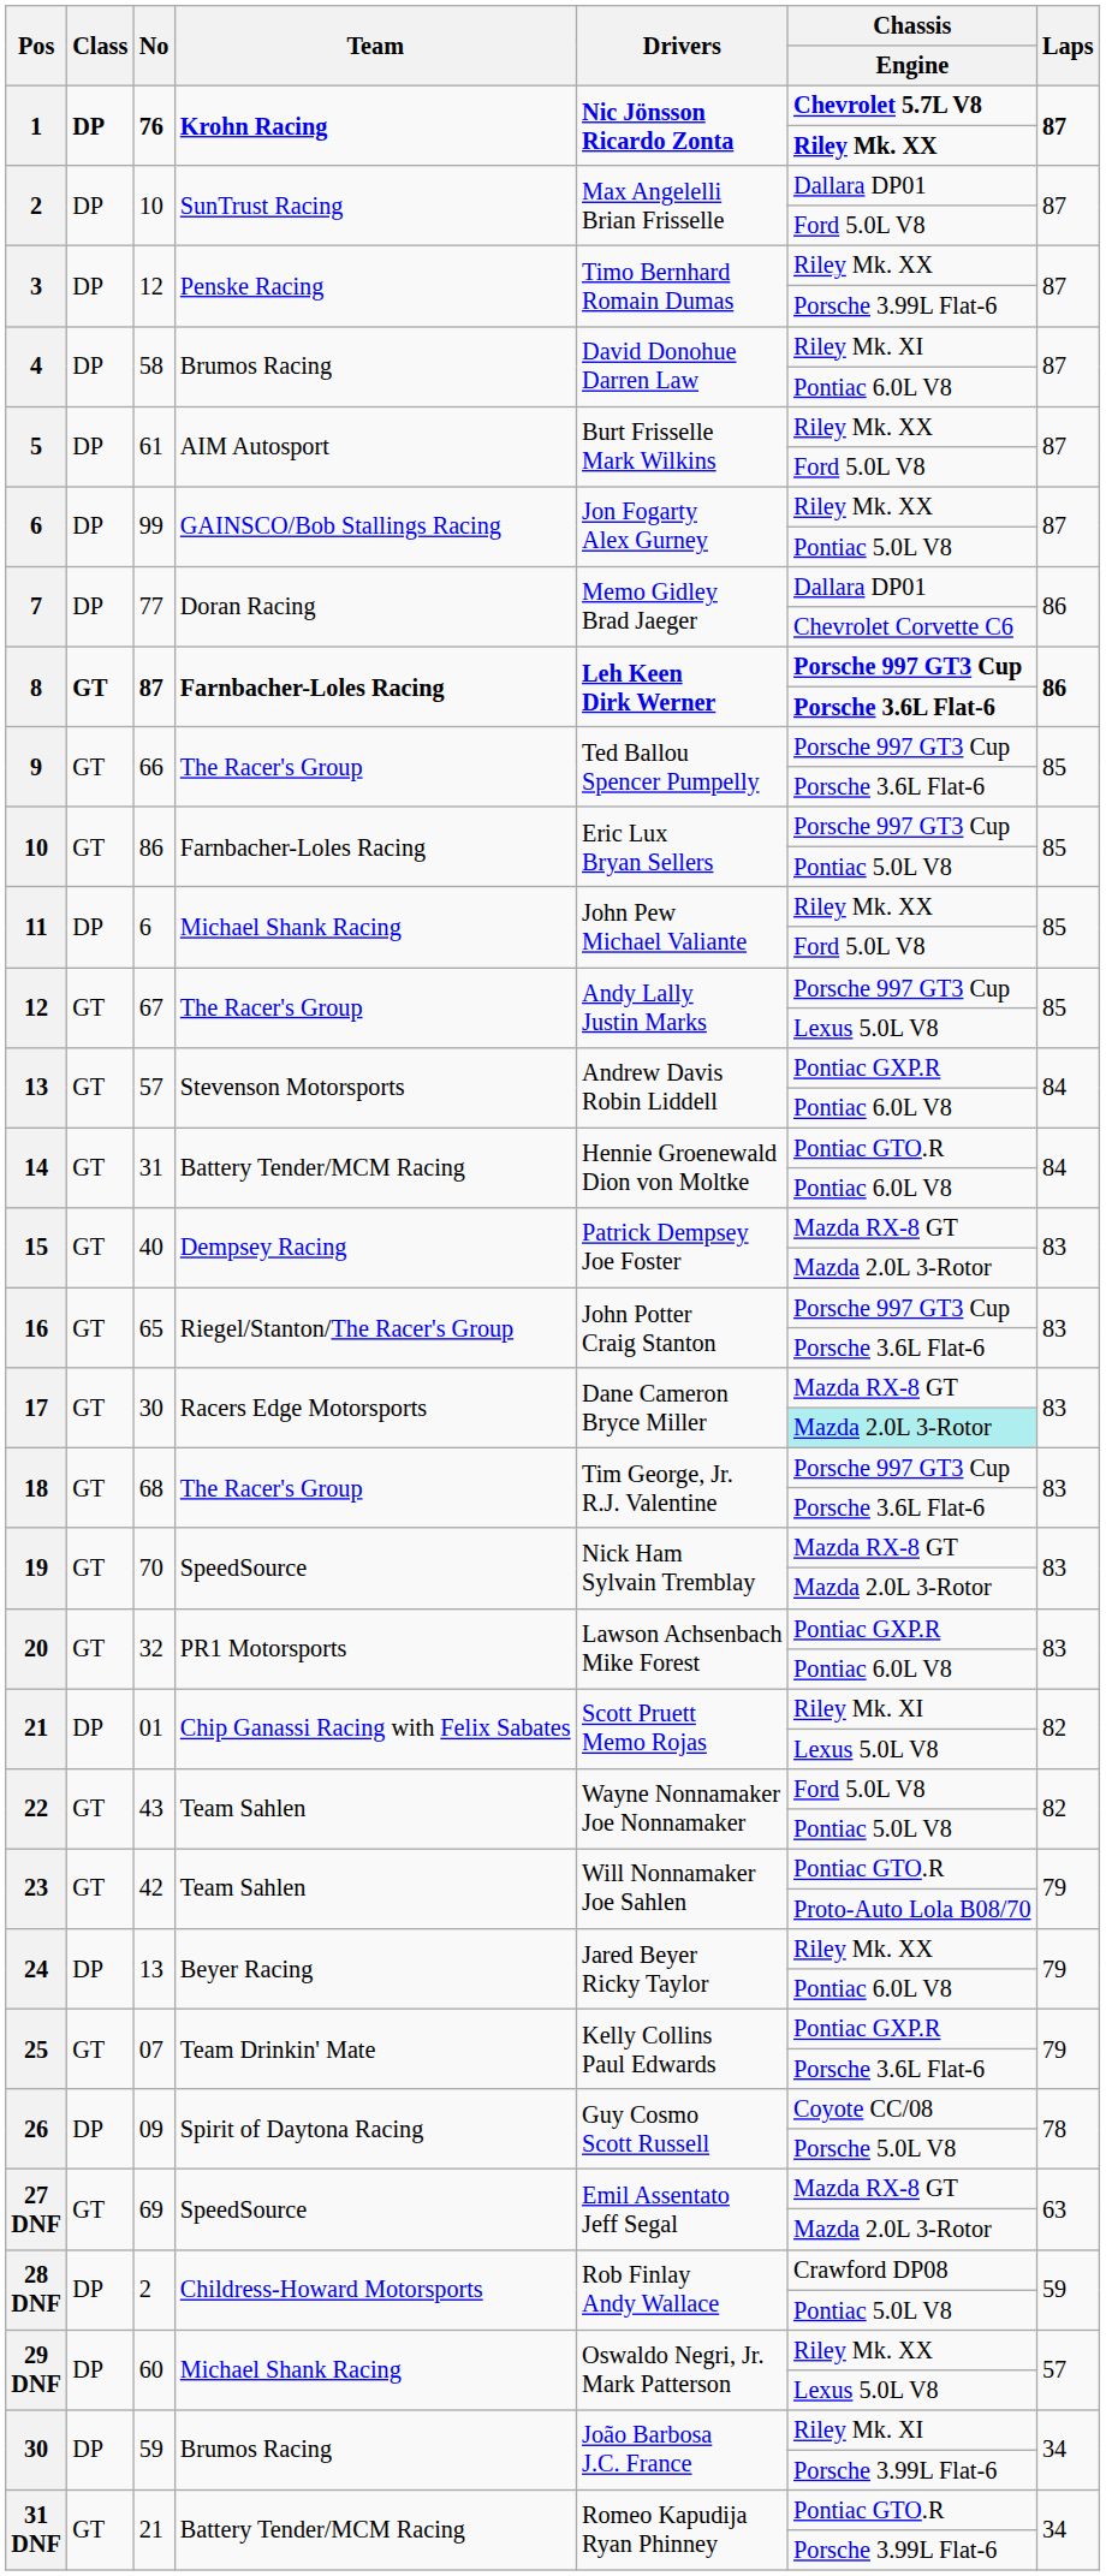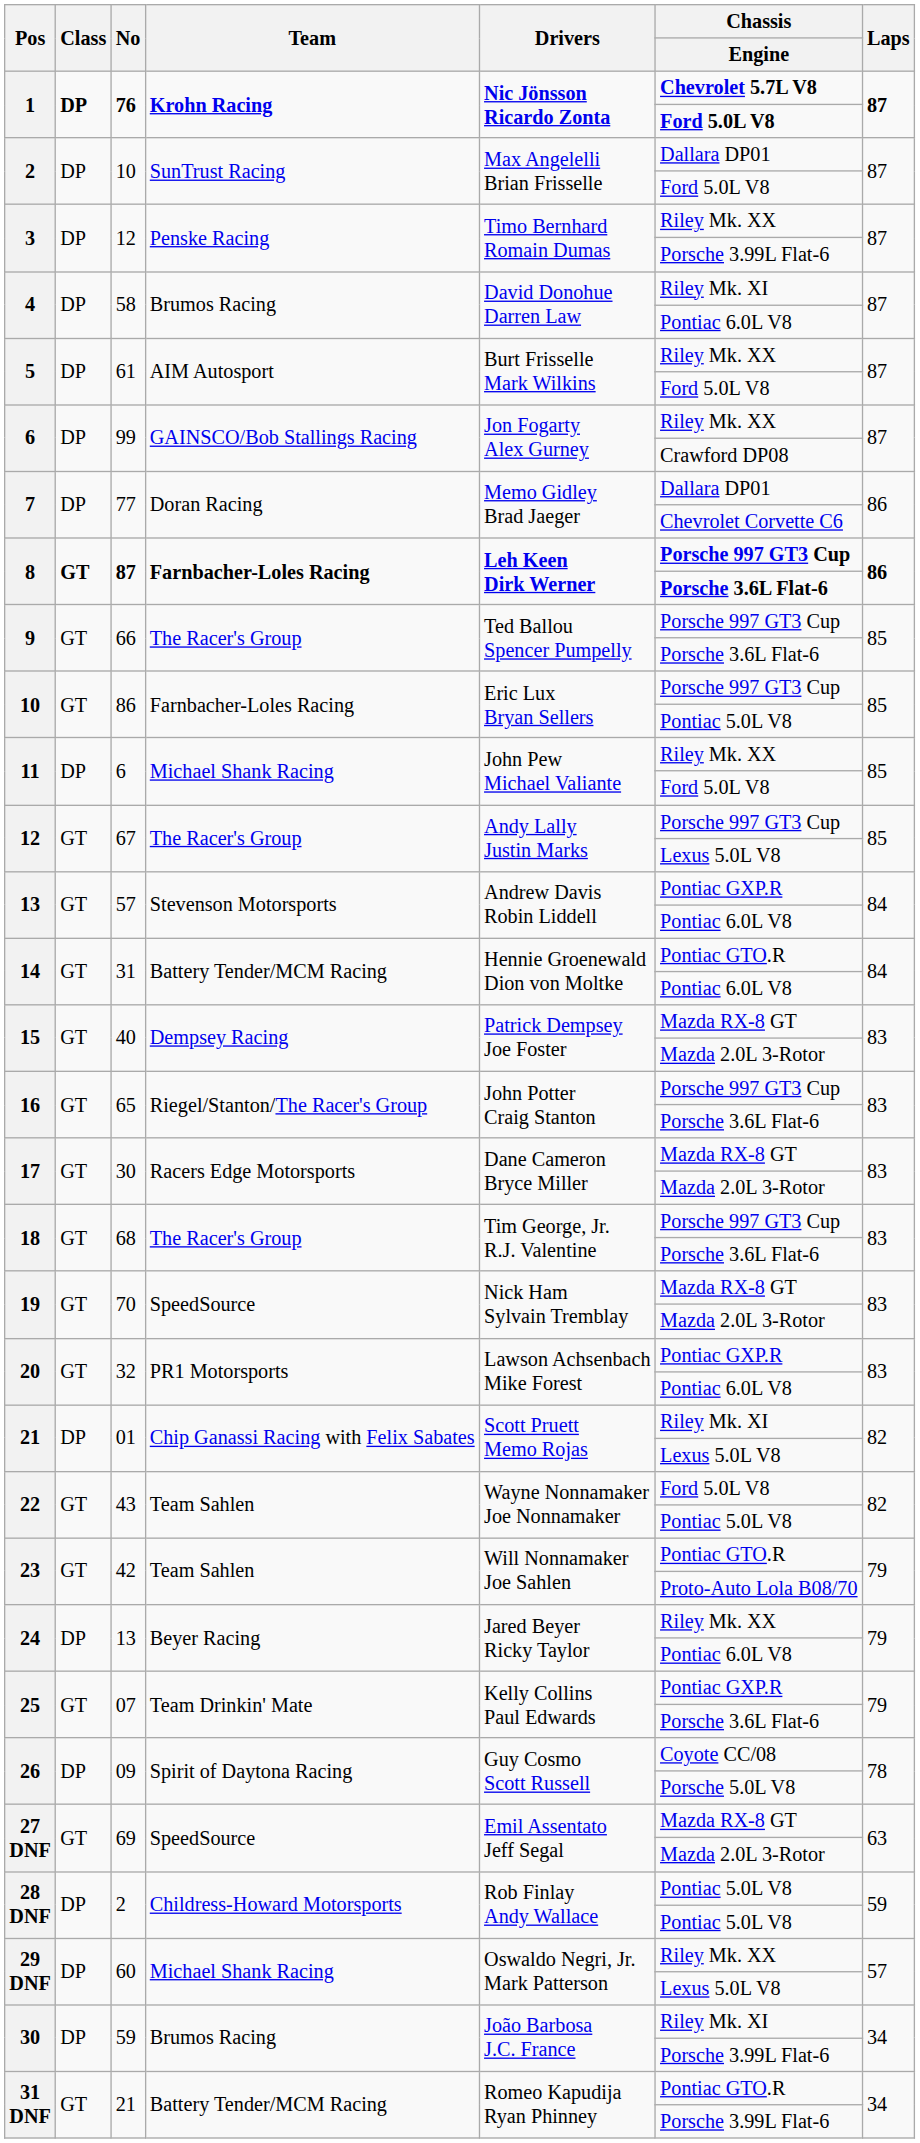row 4 | Chassis / Engine: Riley Mk. XX -> Ford 5.0L V8
row 14 | Chassis / Engine: Pontiac 5.0L V8 -> Crawford DP08
row 36 | Chassis / Engine: paleturquoise background -> no background
row 57 | Chassis / Engine: Crawford DP08 -> Pontiac 5.0L V8
